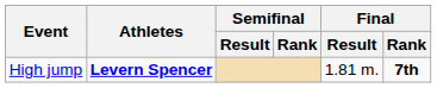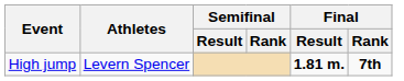High jump | Athletes: bold -> normal
High jump | Final / Result: normal -> bold
